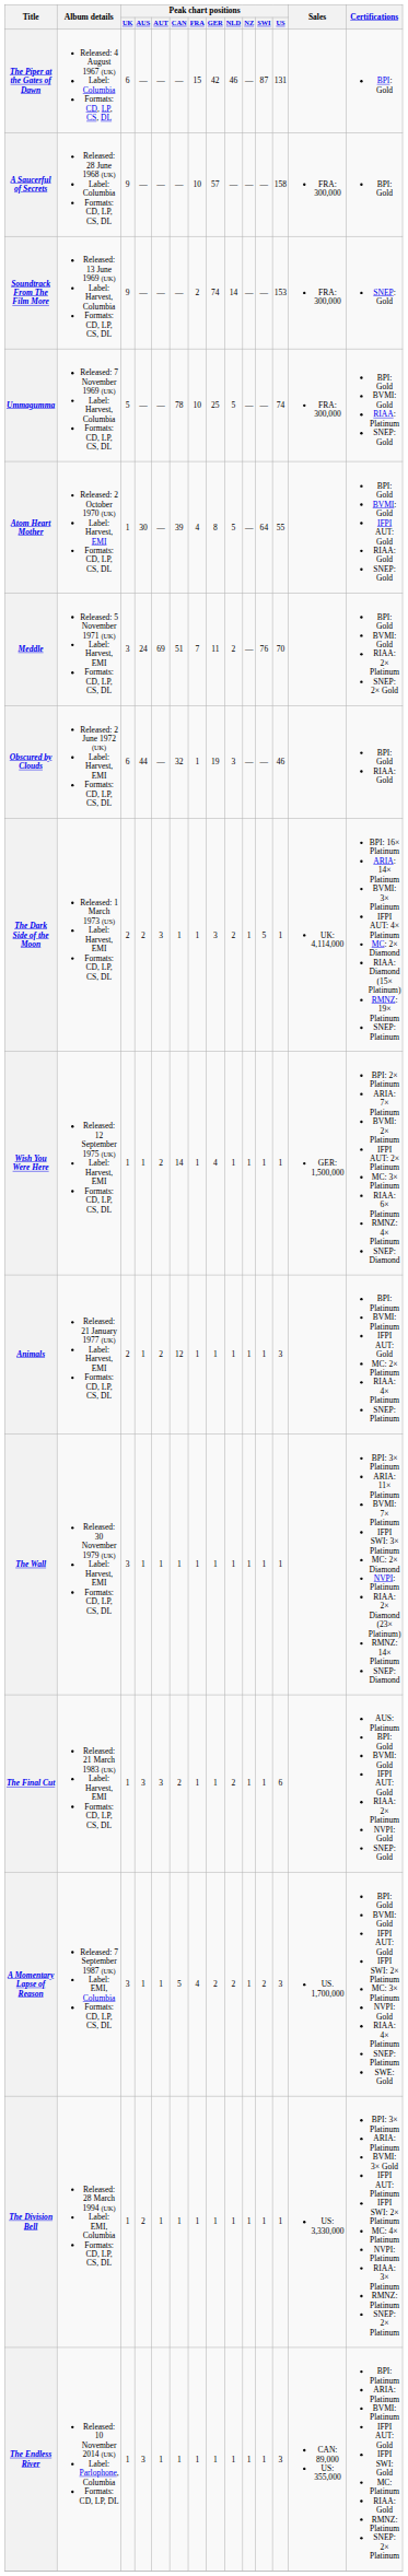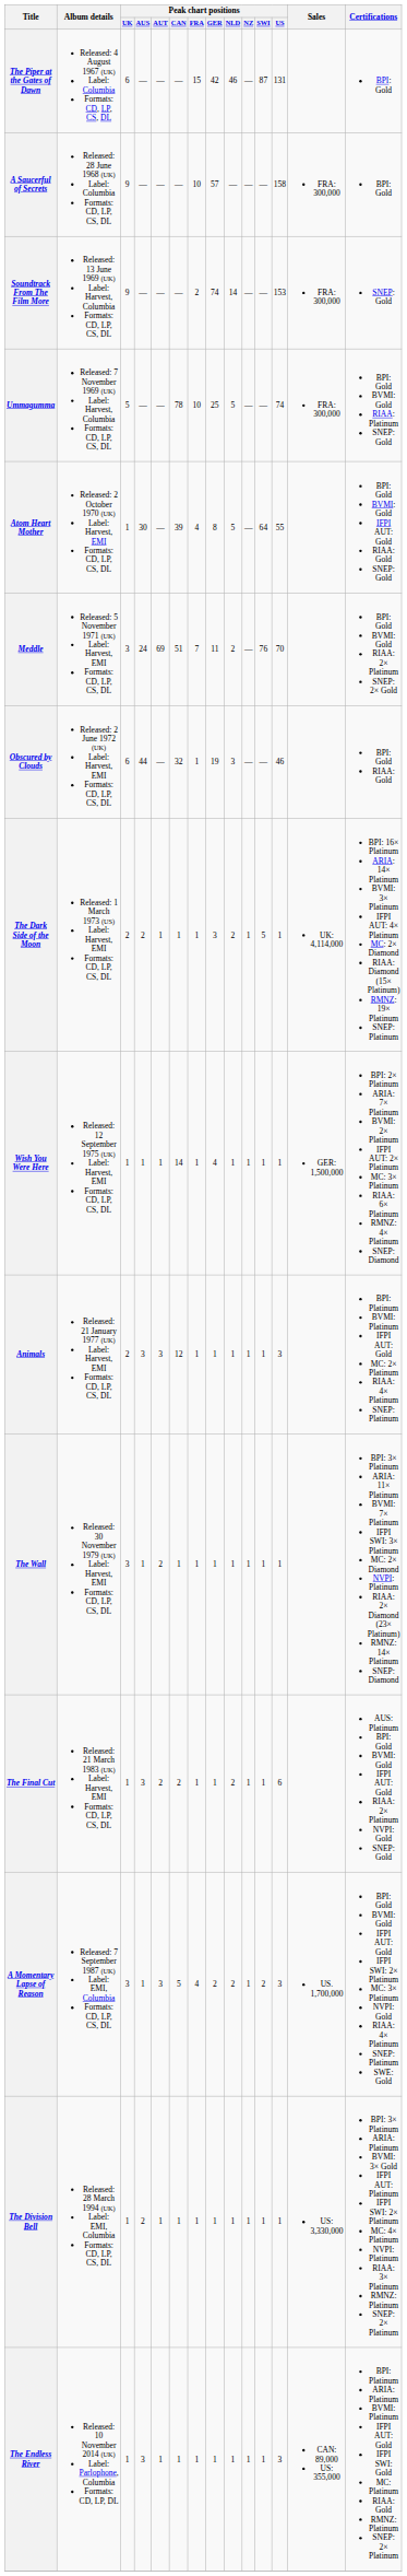The Dark Side of the Moon | Peak chart positions / AUT: 3 -> 1
Wish You Were Here | Peak chart positions / AUT: 2 -> 1
Animals | Peak chart positions / AUS: 1 -> 3
Animals | Peak chart positions / AUT: 2 -> 3
The Wall | Peak chart positions / AUT: 1 -> 2
The Final Cut | Peak chart positions / AUT: 3 -> 2
A Momentary Lapse of Reason | Peak chart positions / AUT: 1 -> 3
